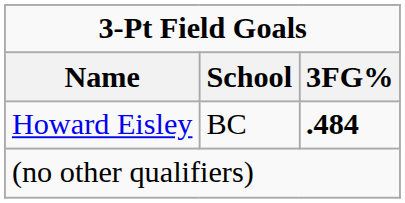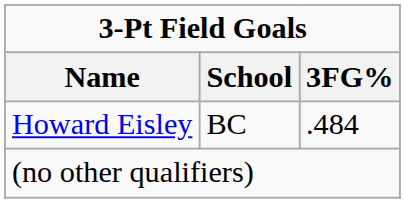Howard Eisley | 3FG%: bold -> normal
